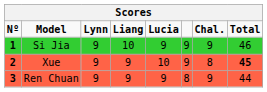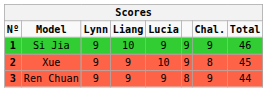Xue | Total: bold -> normal
